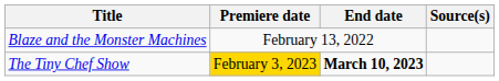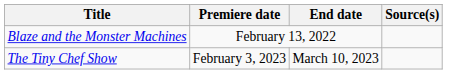The Tiny Chef Show | Premiere date: gold background -> no background
The Tiny Chef Show | End date: bold -> normal
